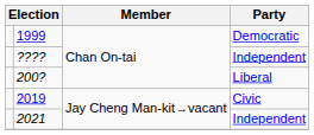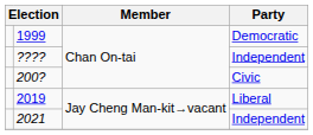200? | Party: Liberal -> Civic
2019 | Party: Civic -> Liberal
